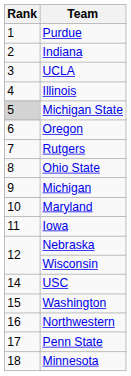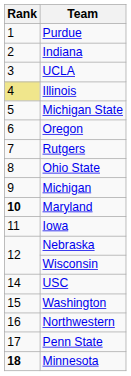Illinois | Rank: no background -> khaki background
Michigan State | Rank: lightgrey background -> no background
Maryland | Rank: normal -> bold
Minnesota | Rank: normal -> bold
